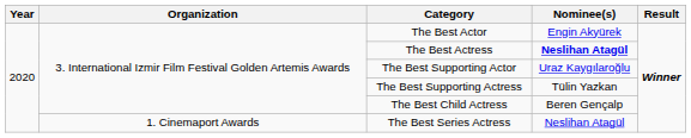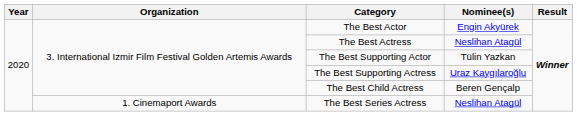The Best Actress | Nominee(s): bold -> normal
The Best Supporting Actor | Nominee(s): Uraz Kaygılaroğlu -> Tülin Yazkan
The Best Supporting Actress | Nominee(s): Tülin Yazkan -> Uraz Kaygılaroğlu
